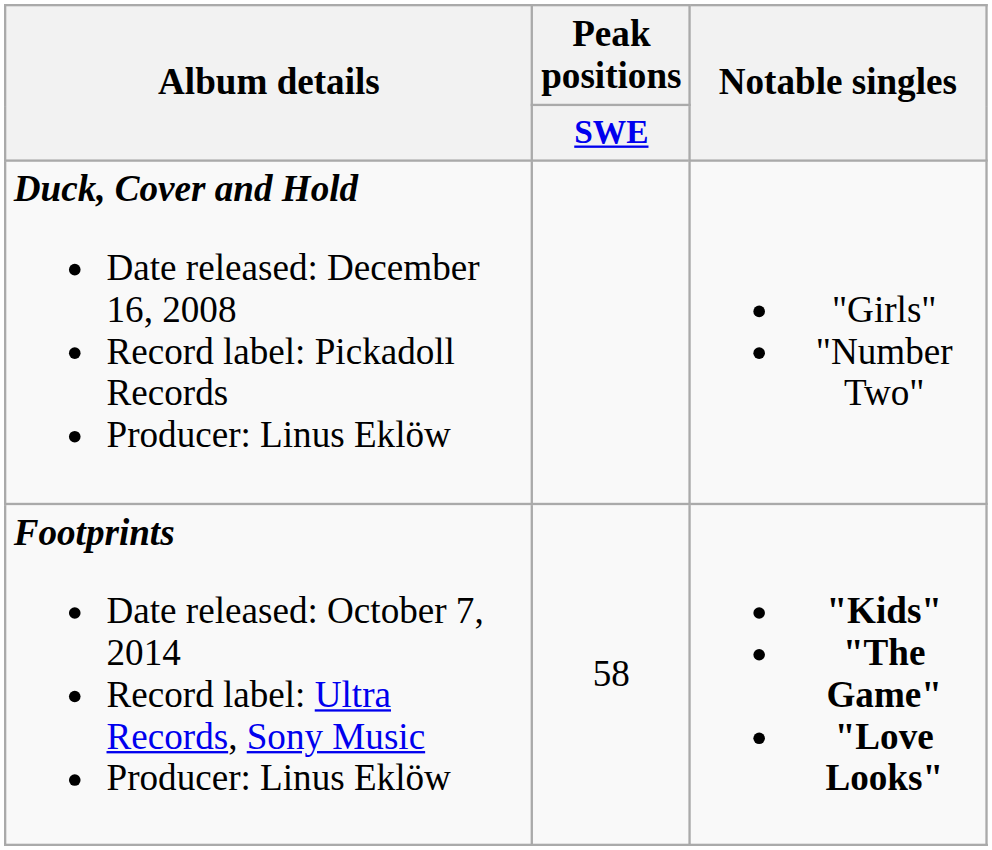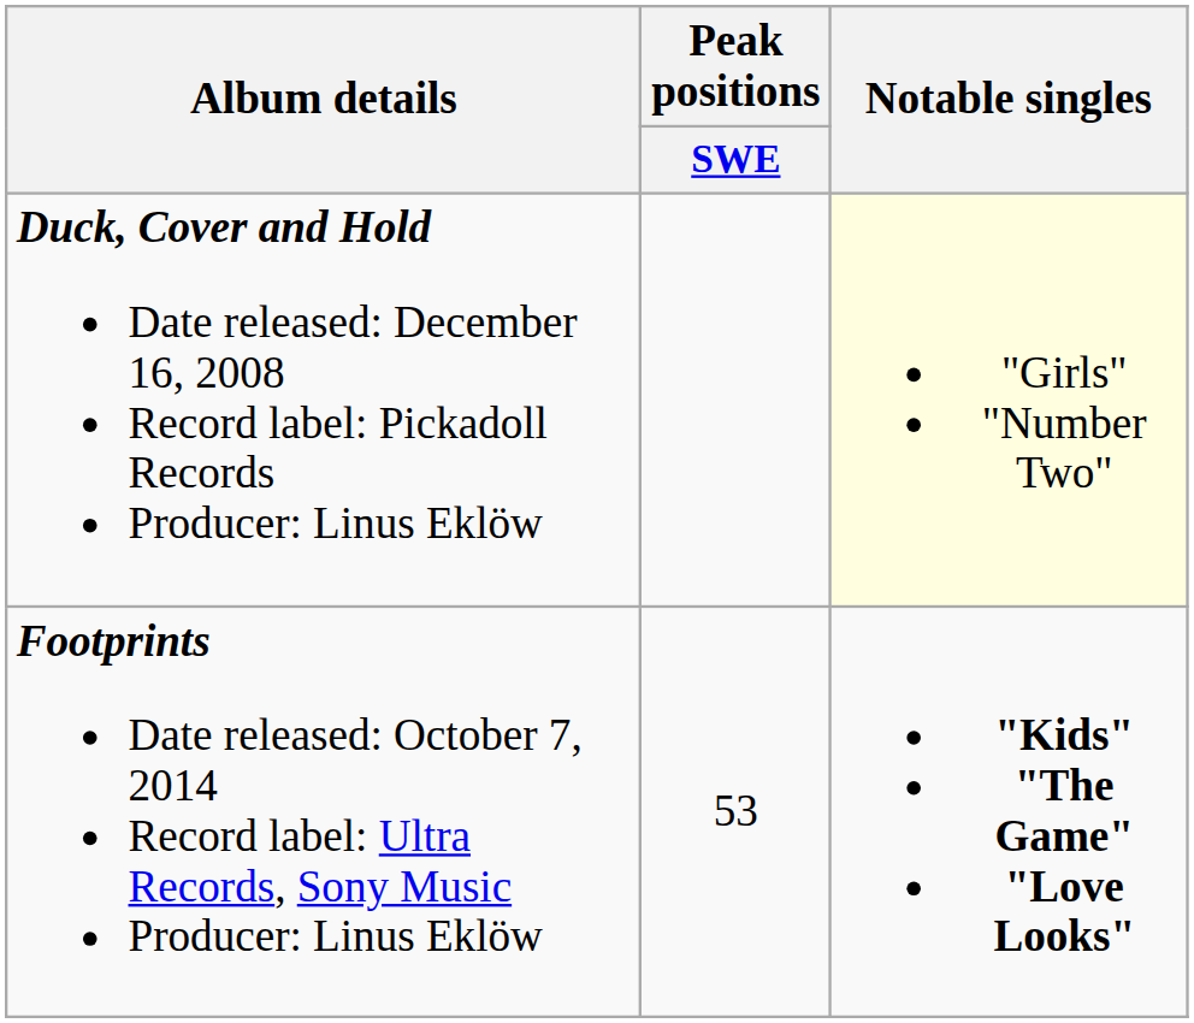row 3 | Notable singles: no background -> lightyellow background
row 4 | Peak positions / SWE: 58 -> 53
